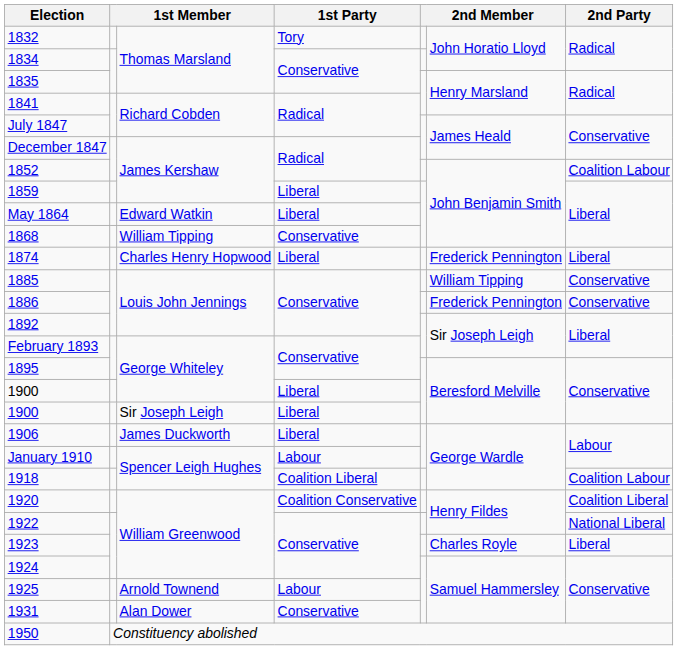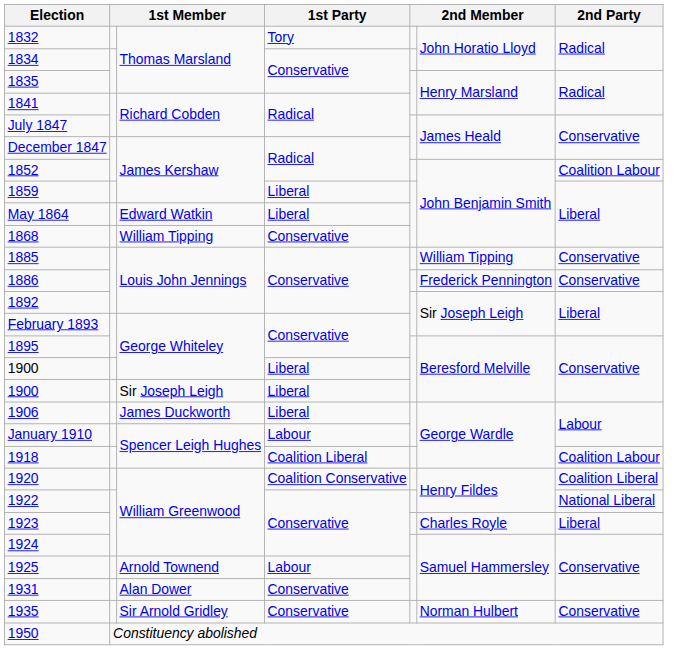- row: 1874 | Charles Henry Hopwood | Liberal | Frederick Pennington | Liberal
+ row: 1935 | Sir Arnold Gridley | Conservative | Norman Hulbert | Conservative
